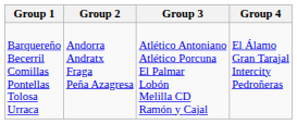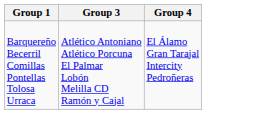- column: Group 2 | Andorra Andratx Fraga Peña Azagresa
